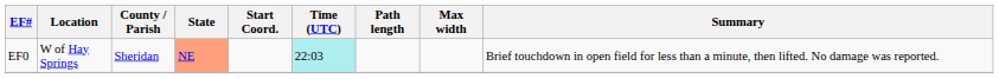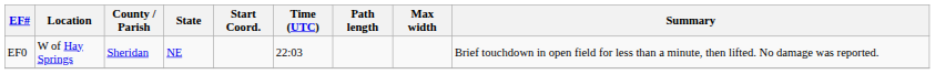EF0 | State: lightsalmon background -> no background
EF0 | Time (UTC): paleturquoise background -> no background
